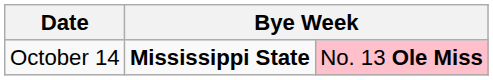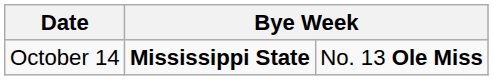October 14 | column 3: pink background -> no background
